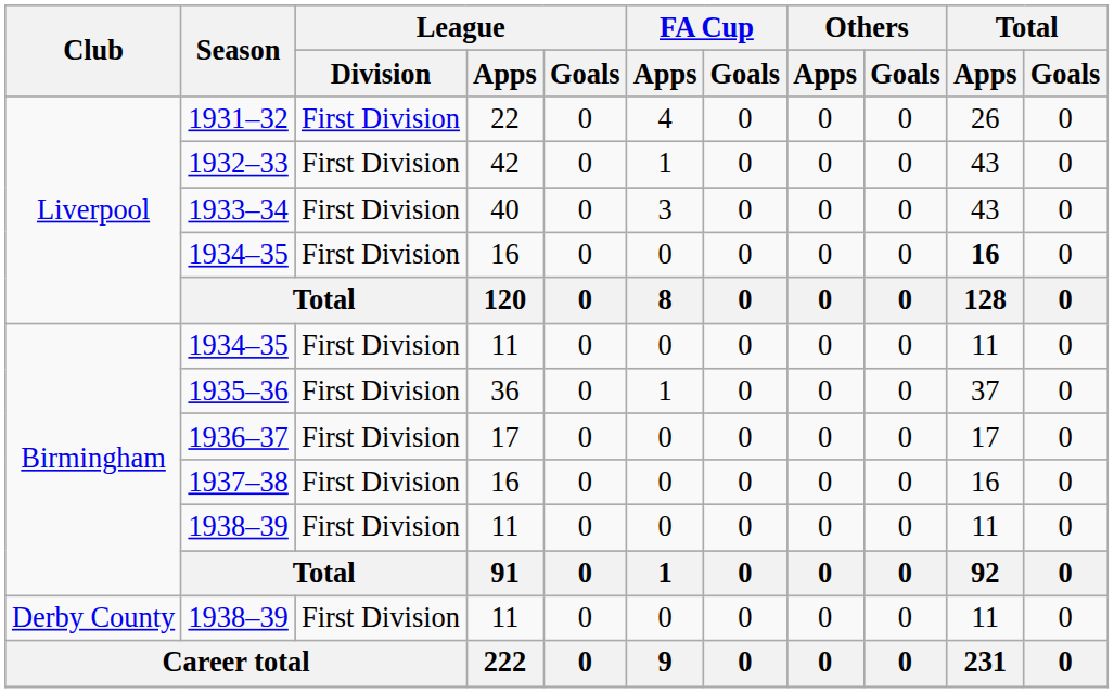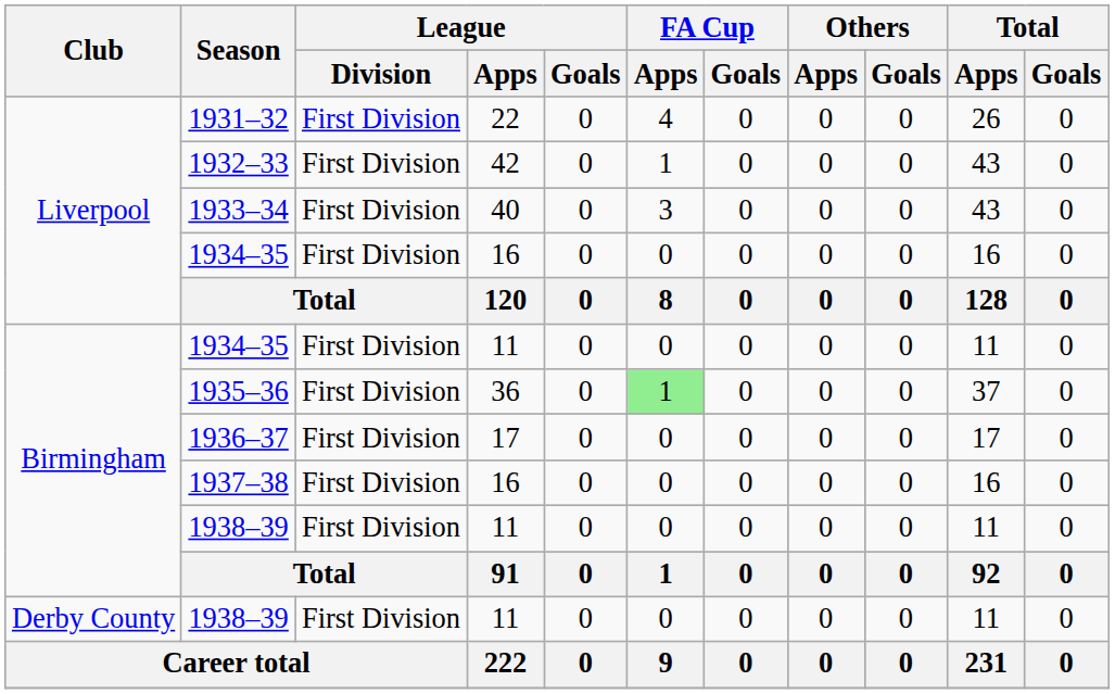Liverpool / 1934–35 | Total / Apps: bold -> normal
1935–36 | FA Cup / Apps: no background -> lightgreen background
